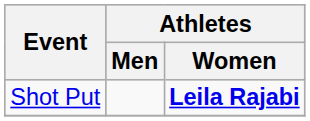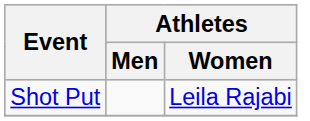Shot Put | Athletes / Women: bold -> normal
